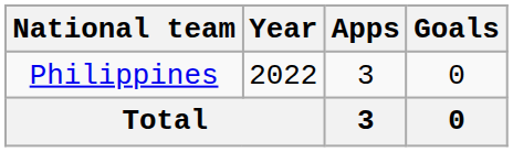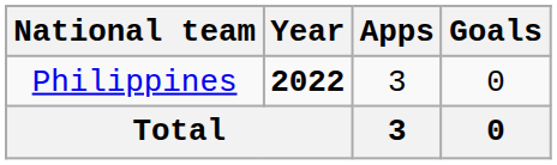Philippines | Year: normal -> bold
